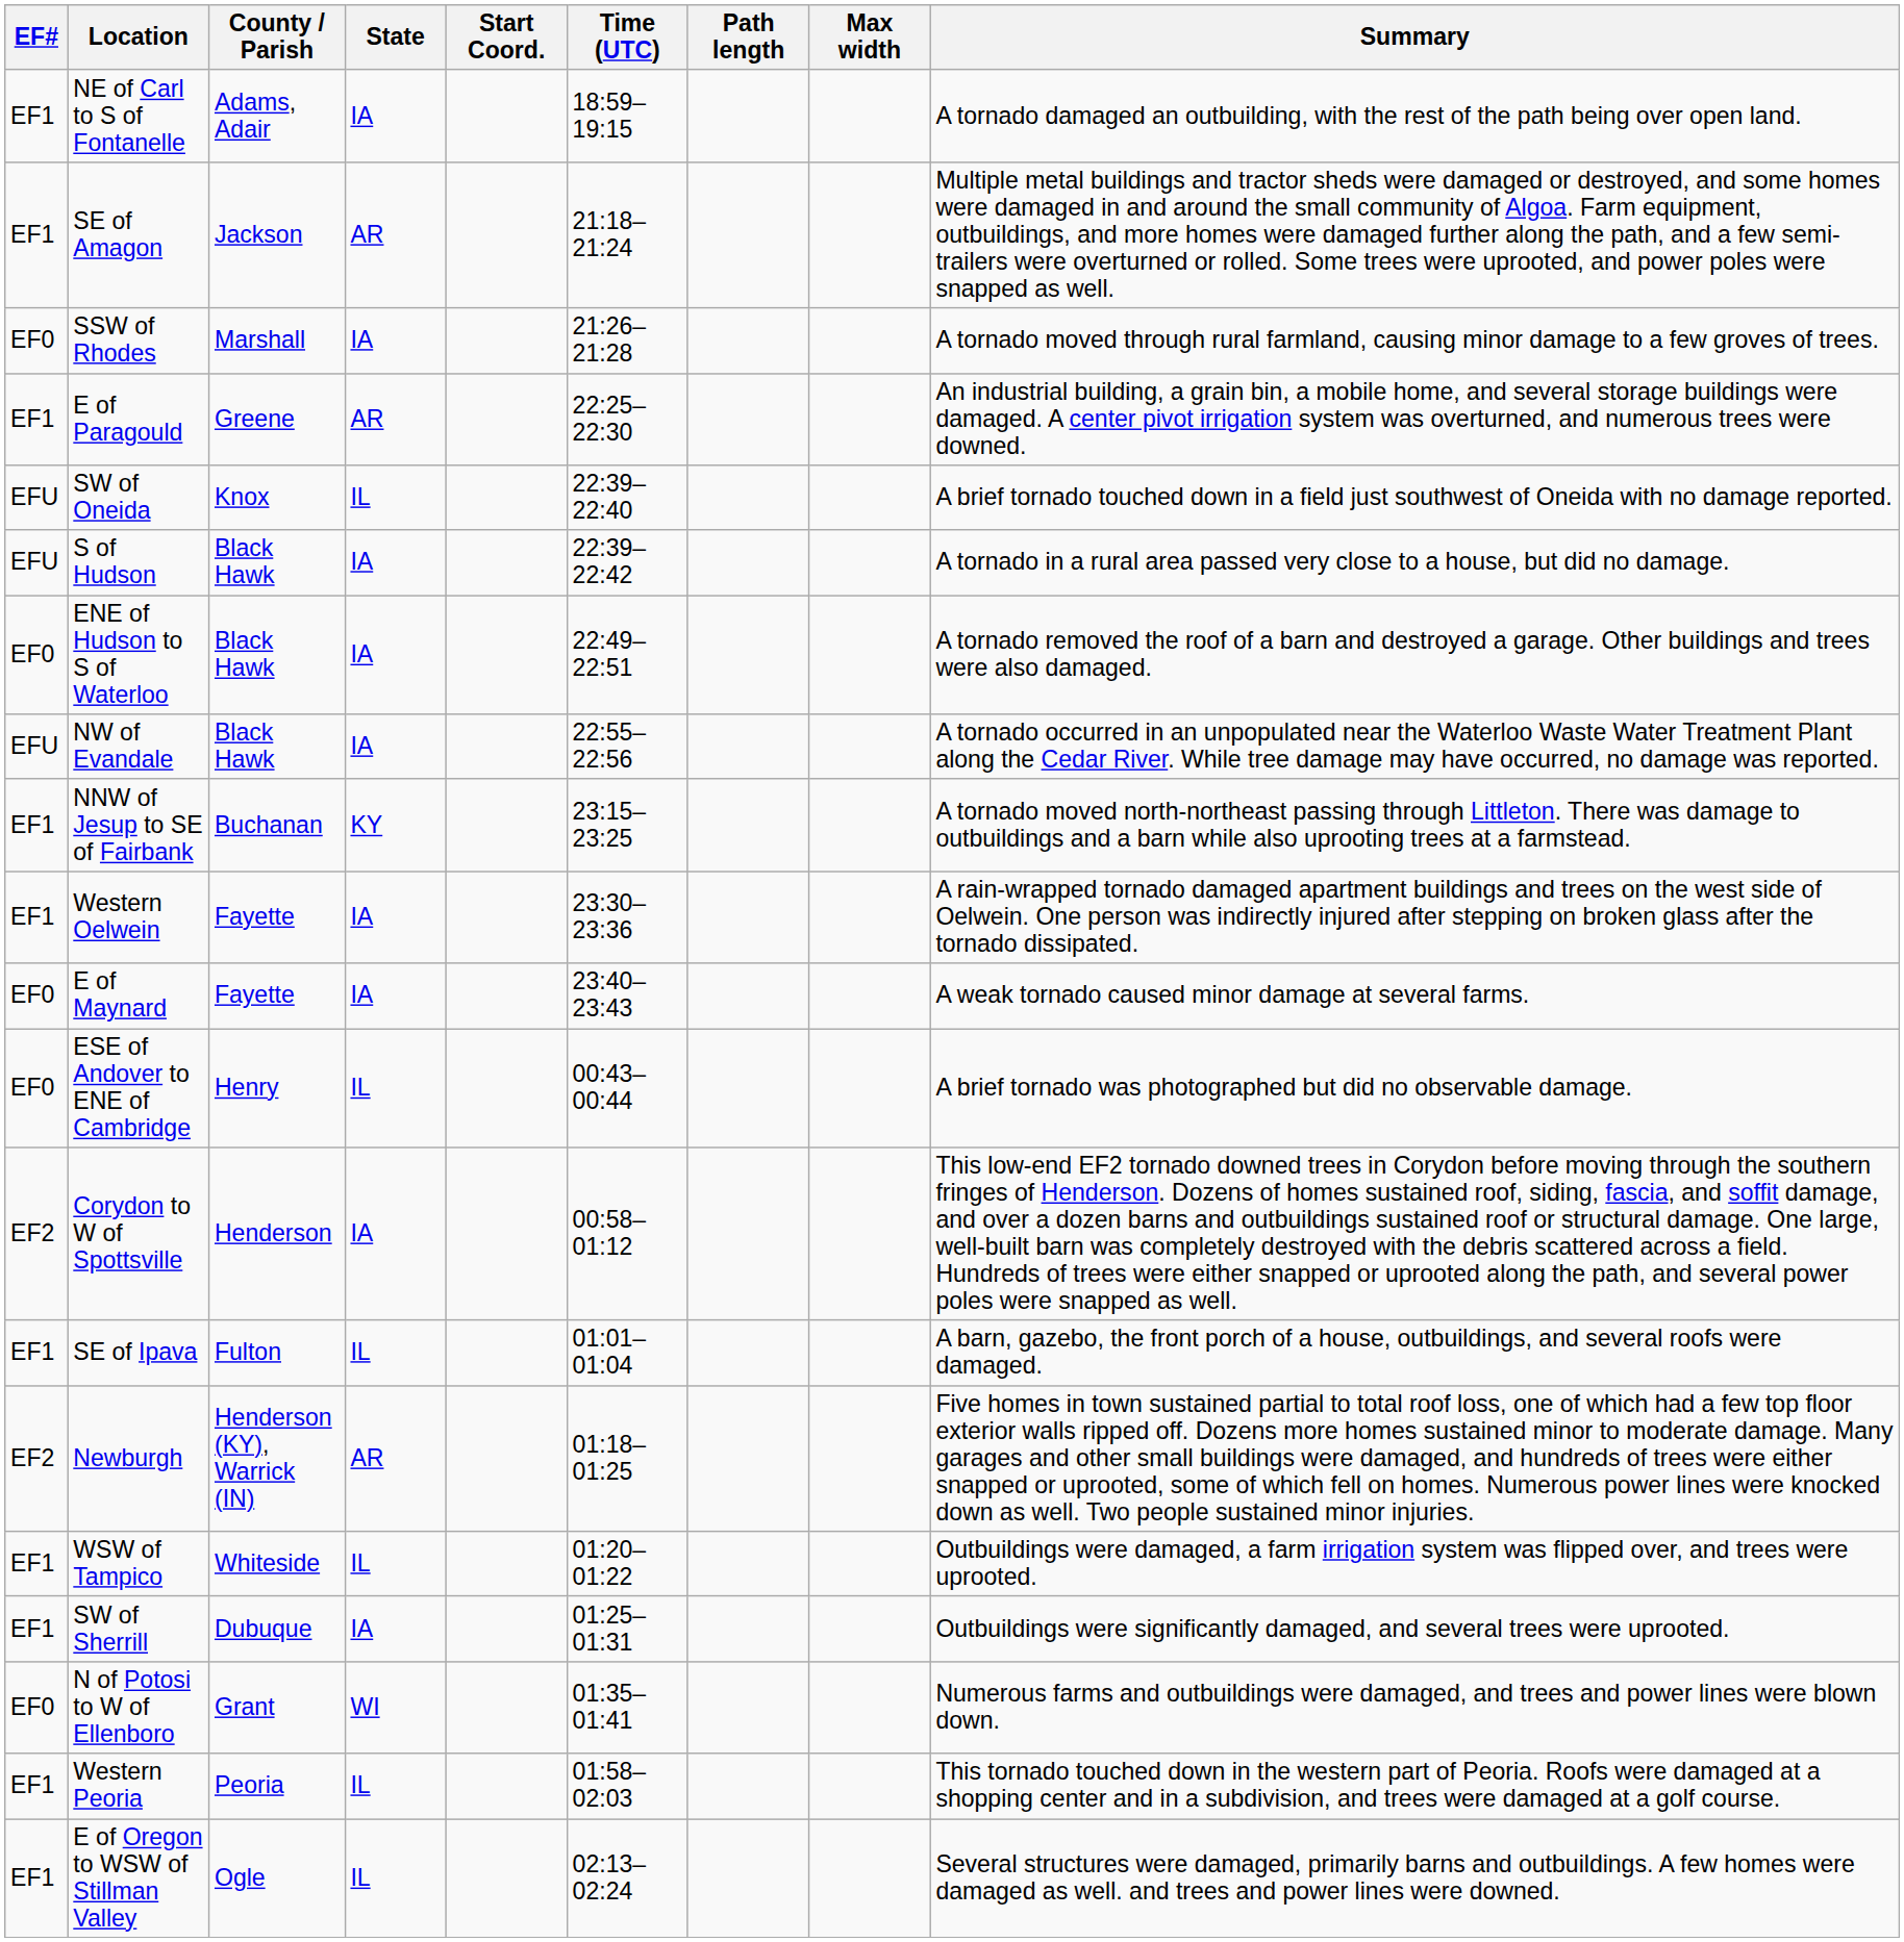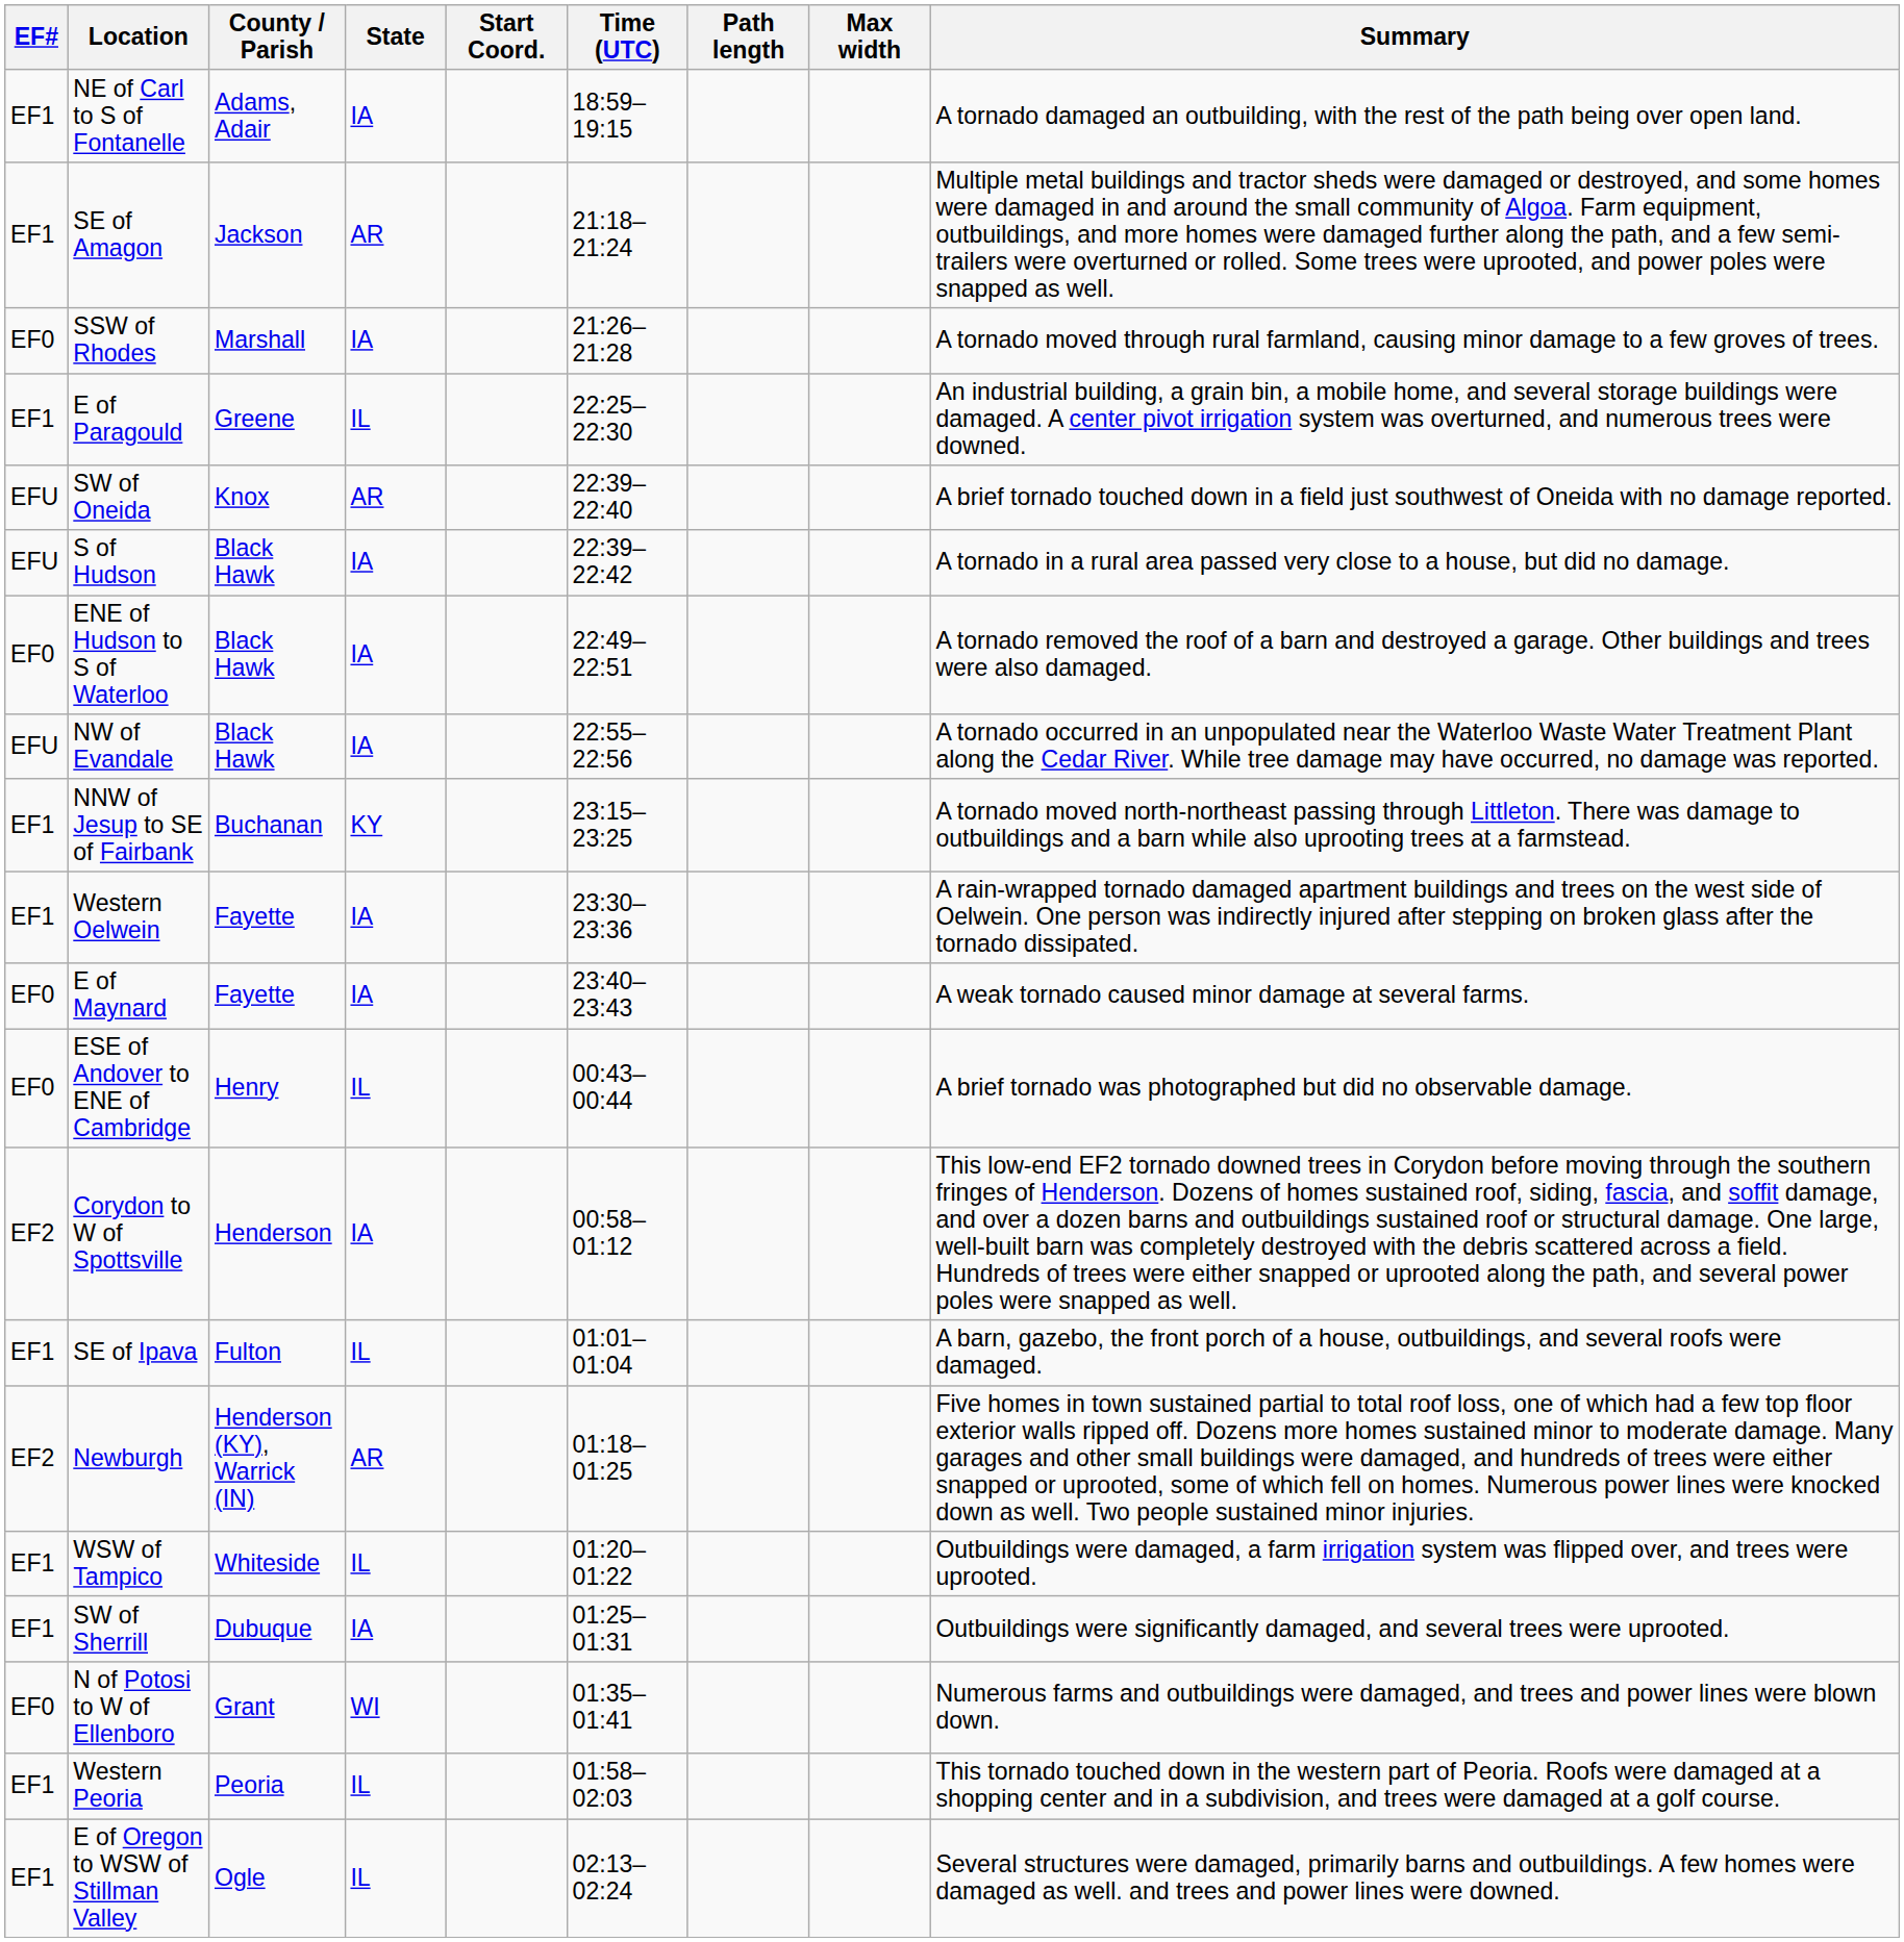E of Paragould | State: AR -> IL
SW of Oneida | State: IL -> AR
